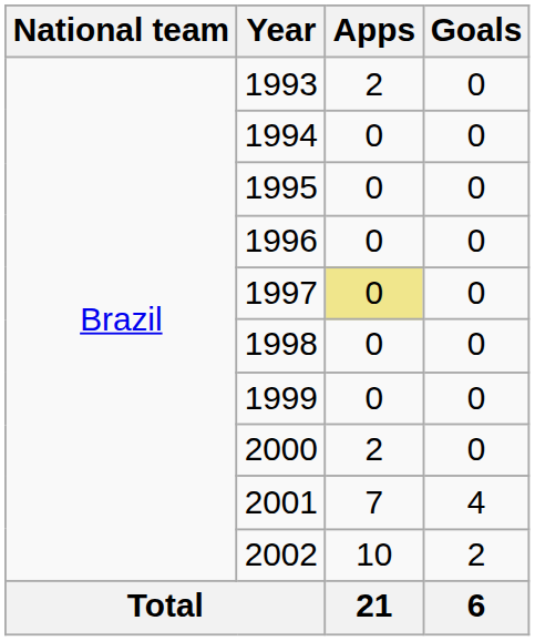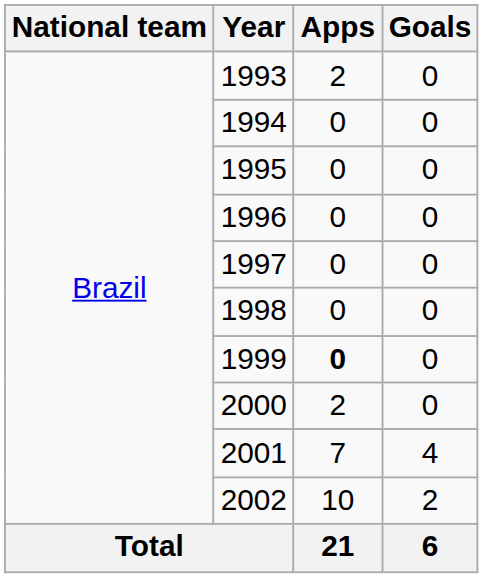1997 | Apps: khaki background -> no background
1999 | Apps: normal -> bold
